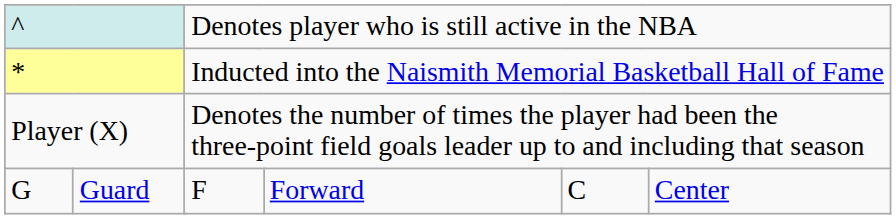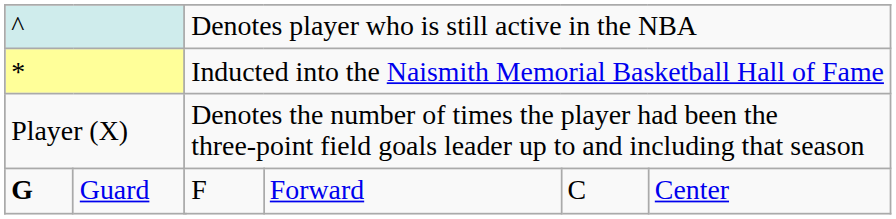Guard | column 1: normal -> bold
